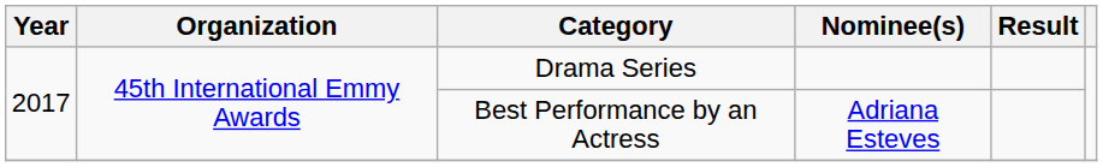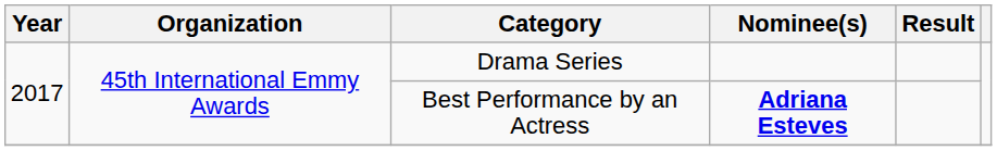Best Performance by an Actress | Nominee(s): normal -> bold
